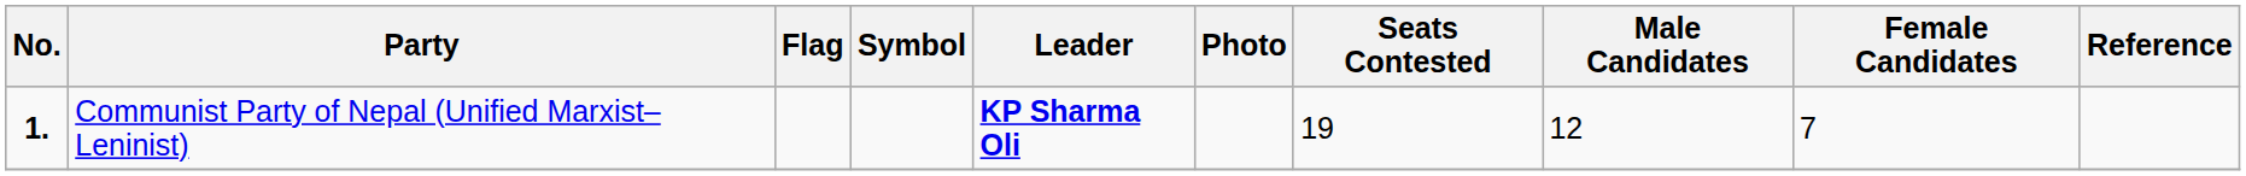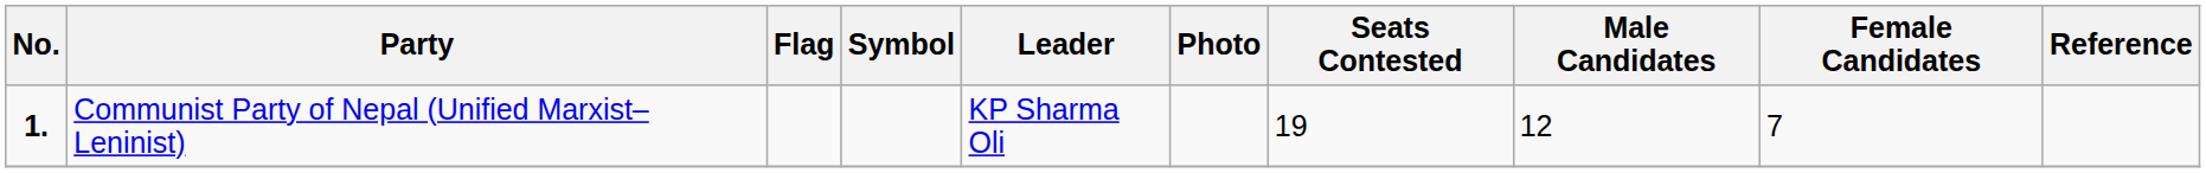Communist Party of Nepal (Unified Marxist–Leninist) | Leader: bold -> normal
